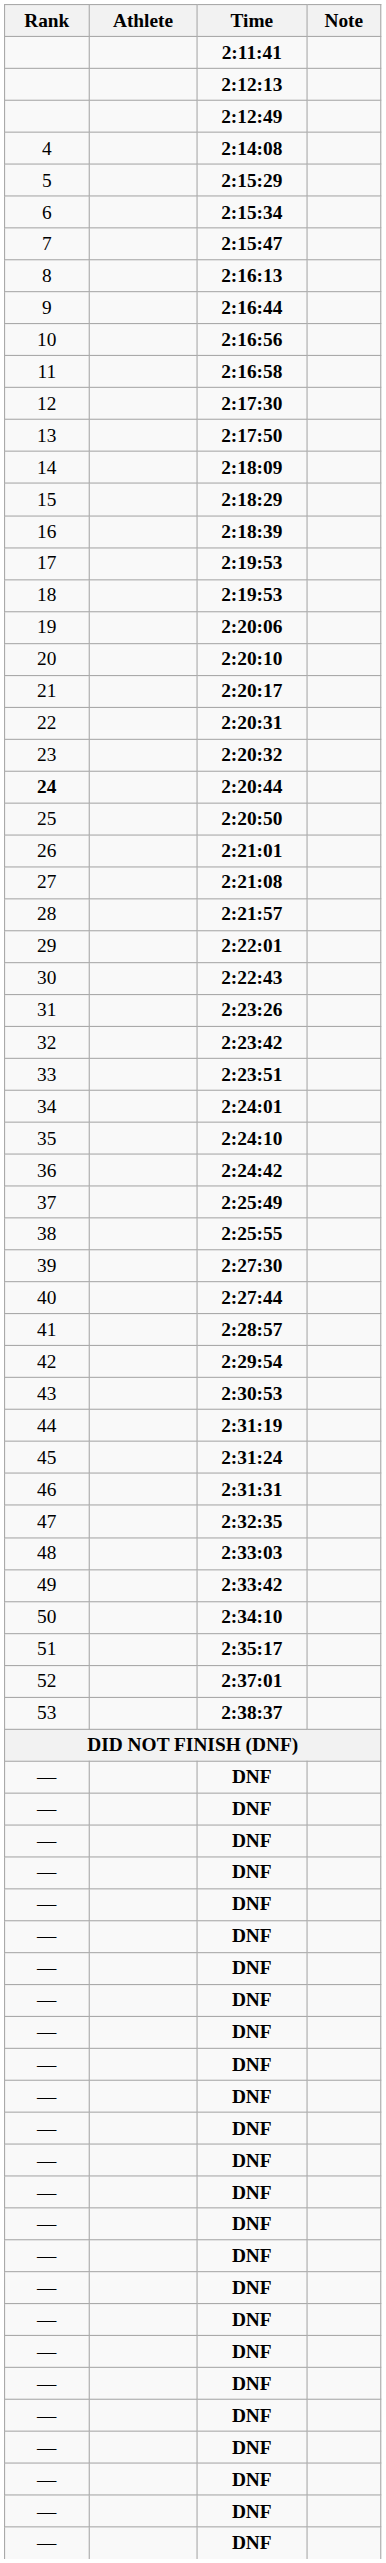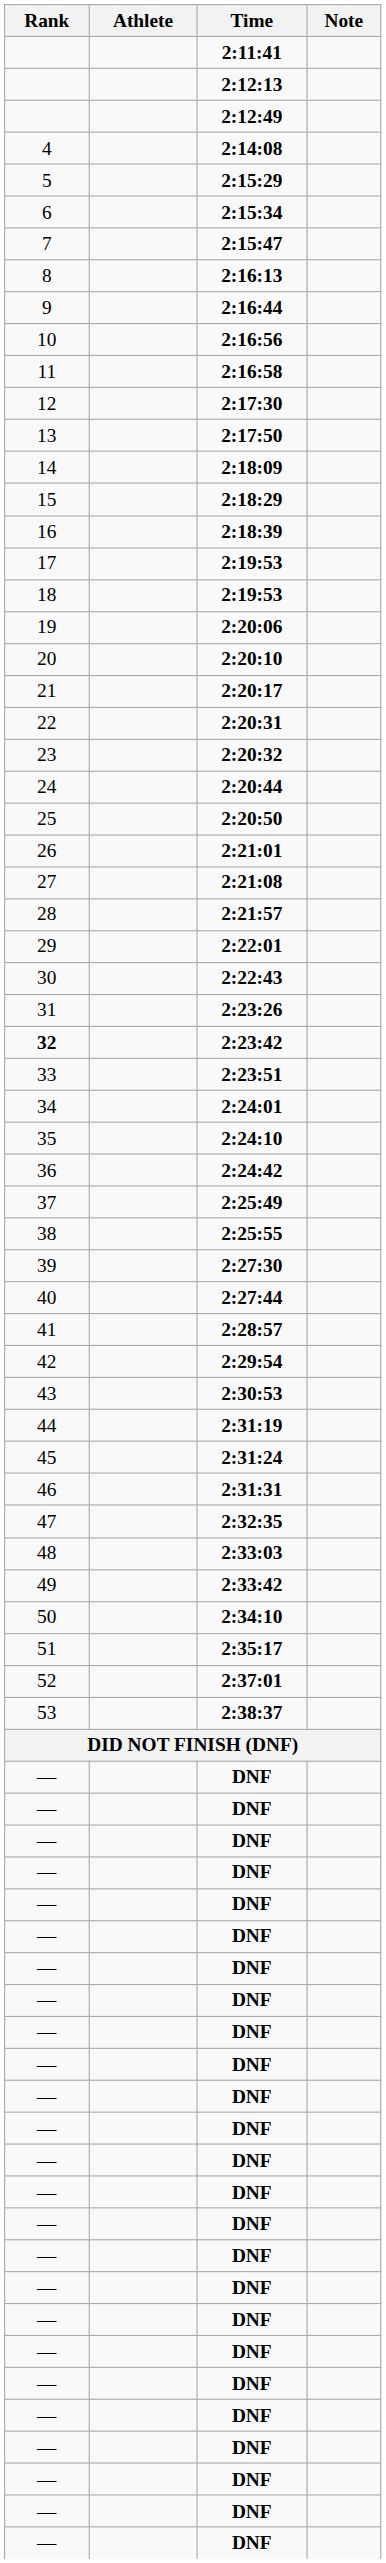2:20:44 | Rank: bold -> normal
2:23:42 | Rank: normal -> bold
